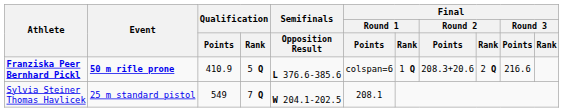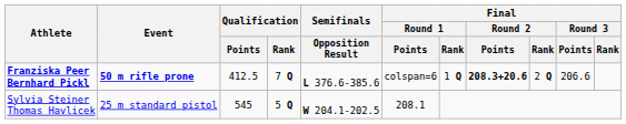Franziska Peer Bernhard Pickl | Qualification / Points: 410.9 -> 412.5
Franziska Peer Bernhard Pickl | Qualification / Rank: 5 Q -> 7 Q
Franziska Peer Bernhard Pickl | Final / Round 2 / Points: normal -> bold
Franziska Peer Bernhard Pickl | Final / Round 3 / Points: 216.6 -> 206.6
Sylvia Steiner Thomas Havlicek | Qualification / Points: 549 -> 545
Sylvia Steiner Thomas Havlicek | Qualification / Rank: 7 Q -> 5 Q
